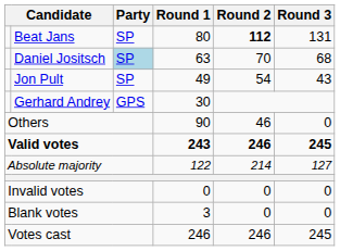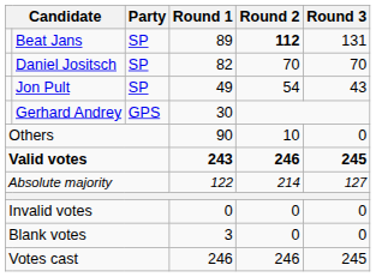Beat Jans | Round 1: 80 -> 89
Daniel Jositsch | Party: lightblue background -> no background
Daniel Jositsch | Round 1: 63 -> 82
Daniel Jositsch | Round 3: 68 -> 70
Others | Round 2: 46 -> 10
